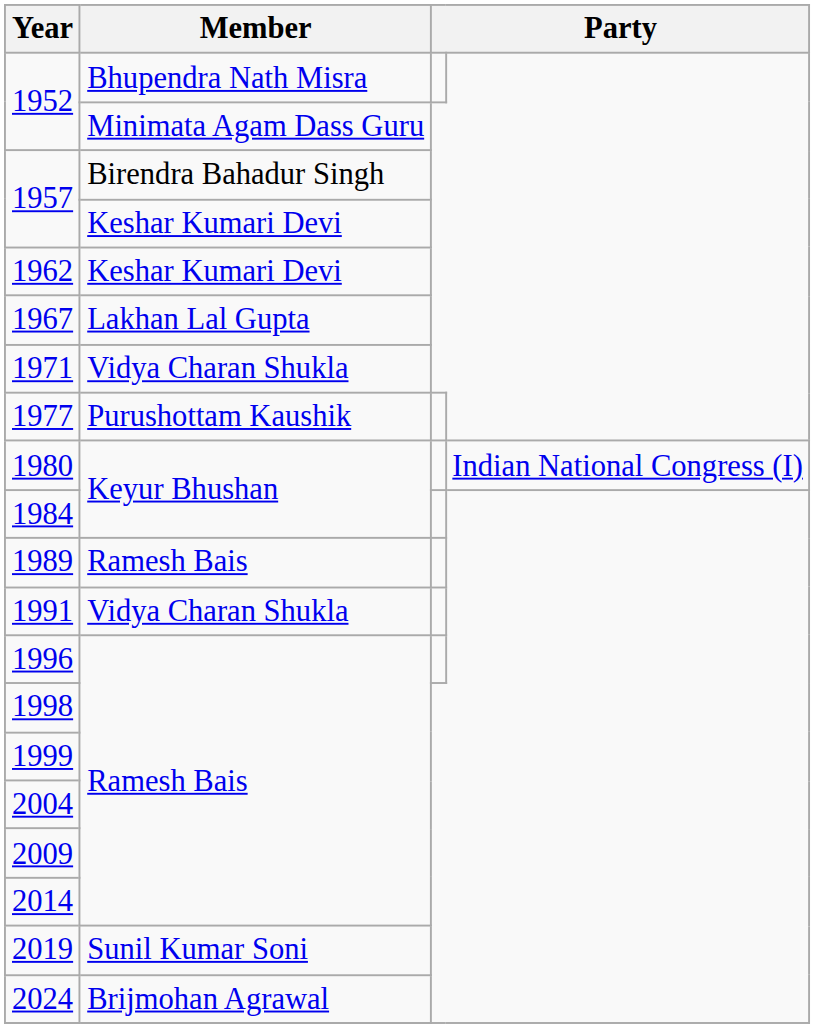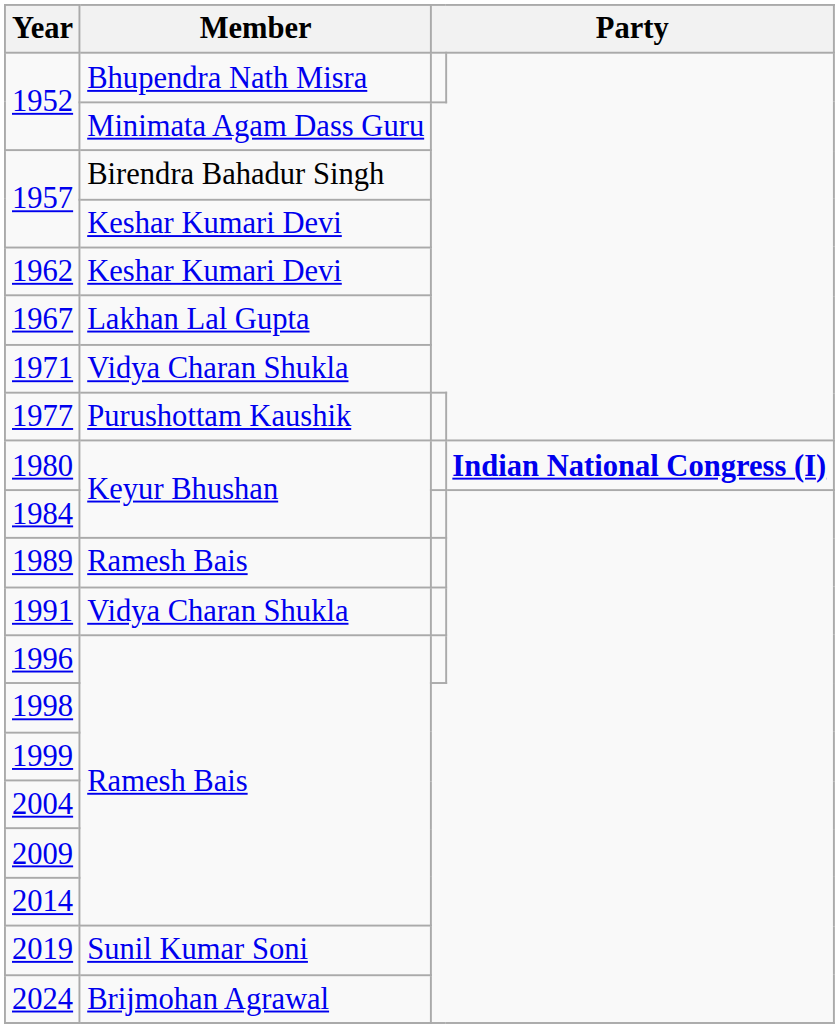1980 | column 4: normal -> bold
